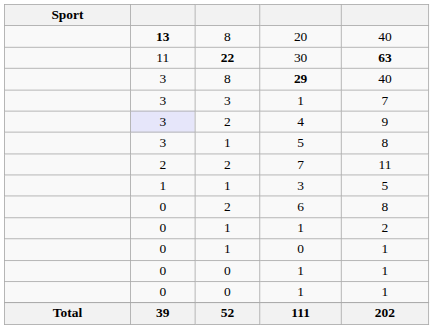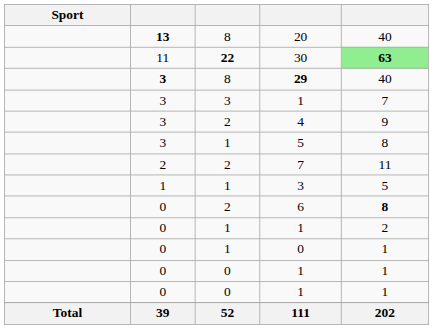30 | column 5: no background -> lightgreen background
29 | column 2: normal -> bold
4 | column 2: lavender background -> no background
6 | column 5: normal -> bold
